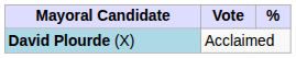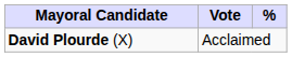David Plourde (X) | Mayoral Candidate: lightblue background -> no background
